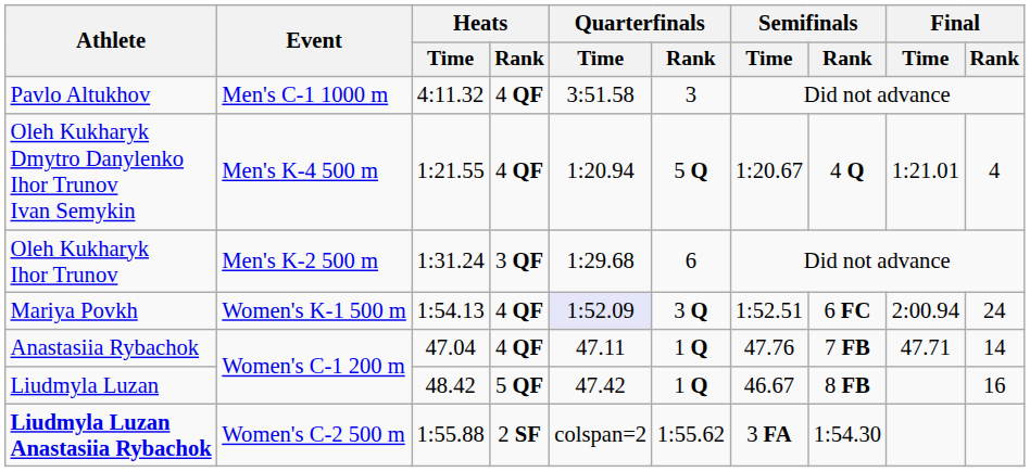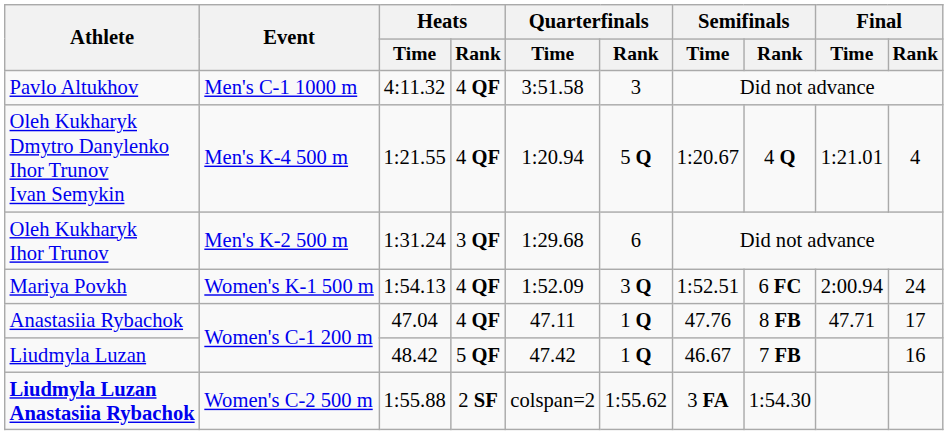Mariya Povkh | Quarterfinals / Time: lavender background -> no background
Anastasiia Rybachok | Semifinals / Rank: 7 FB -> 8 FB
Anastasiia Rybachok | Final / Rank: 14 -> 17
Liudmyla Luzan | Semifinals / Rank: 8 FB -> 7 FB
